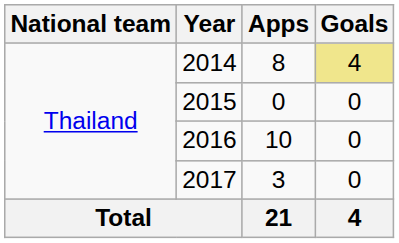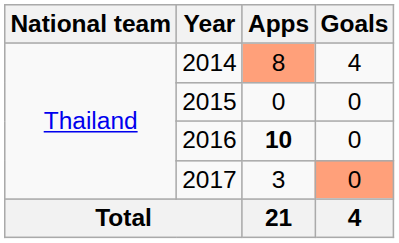2014 | Apps: no background -> lightsalmon background
2014 | Goals: khaki background -> no background
2016 | Apps: normal -> bold
2017 | Goals: no background -> lightsalmon background
